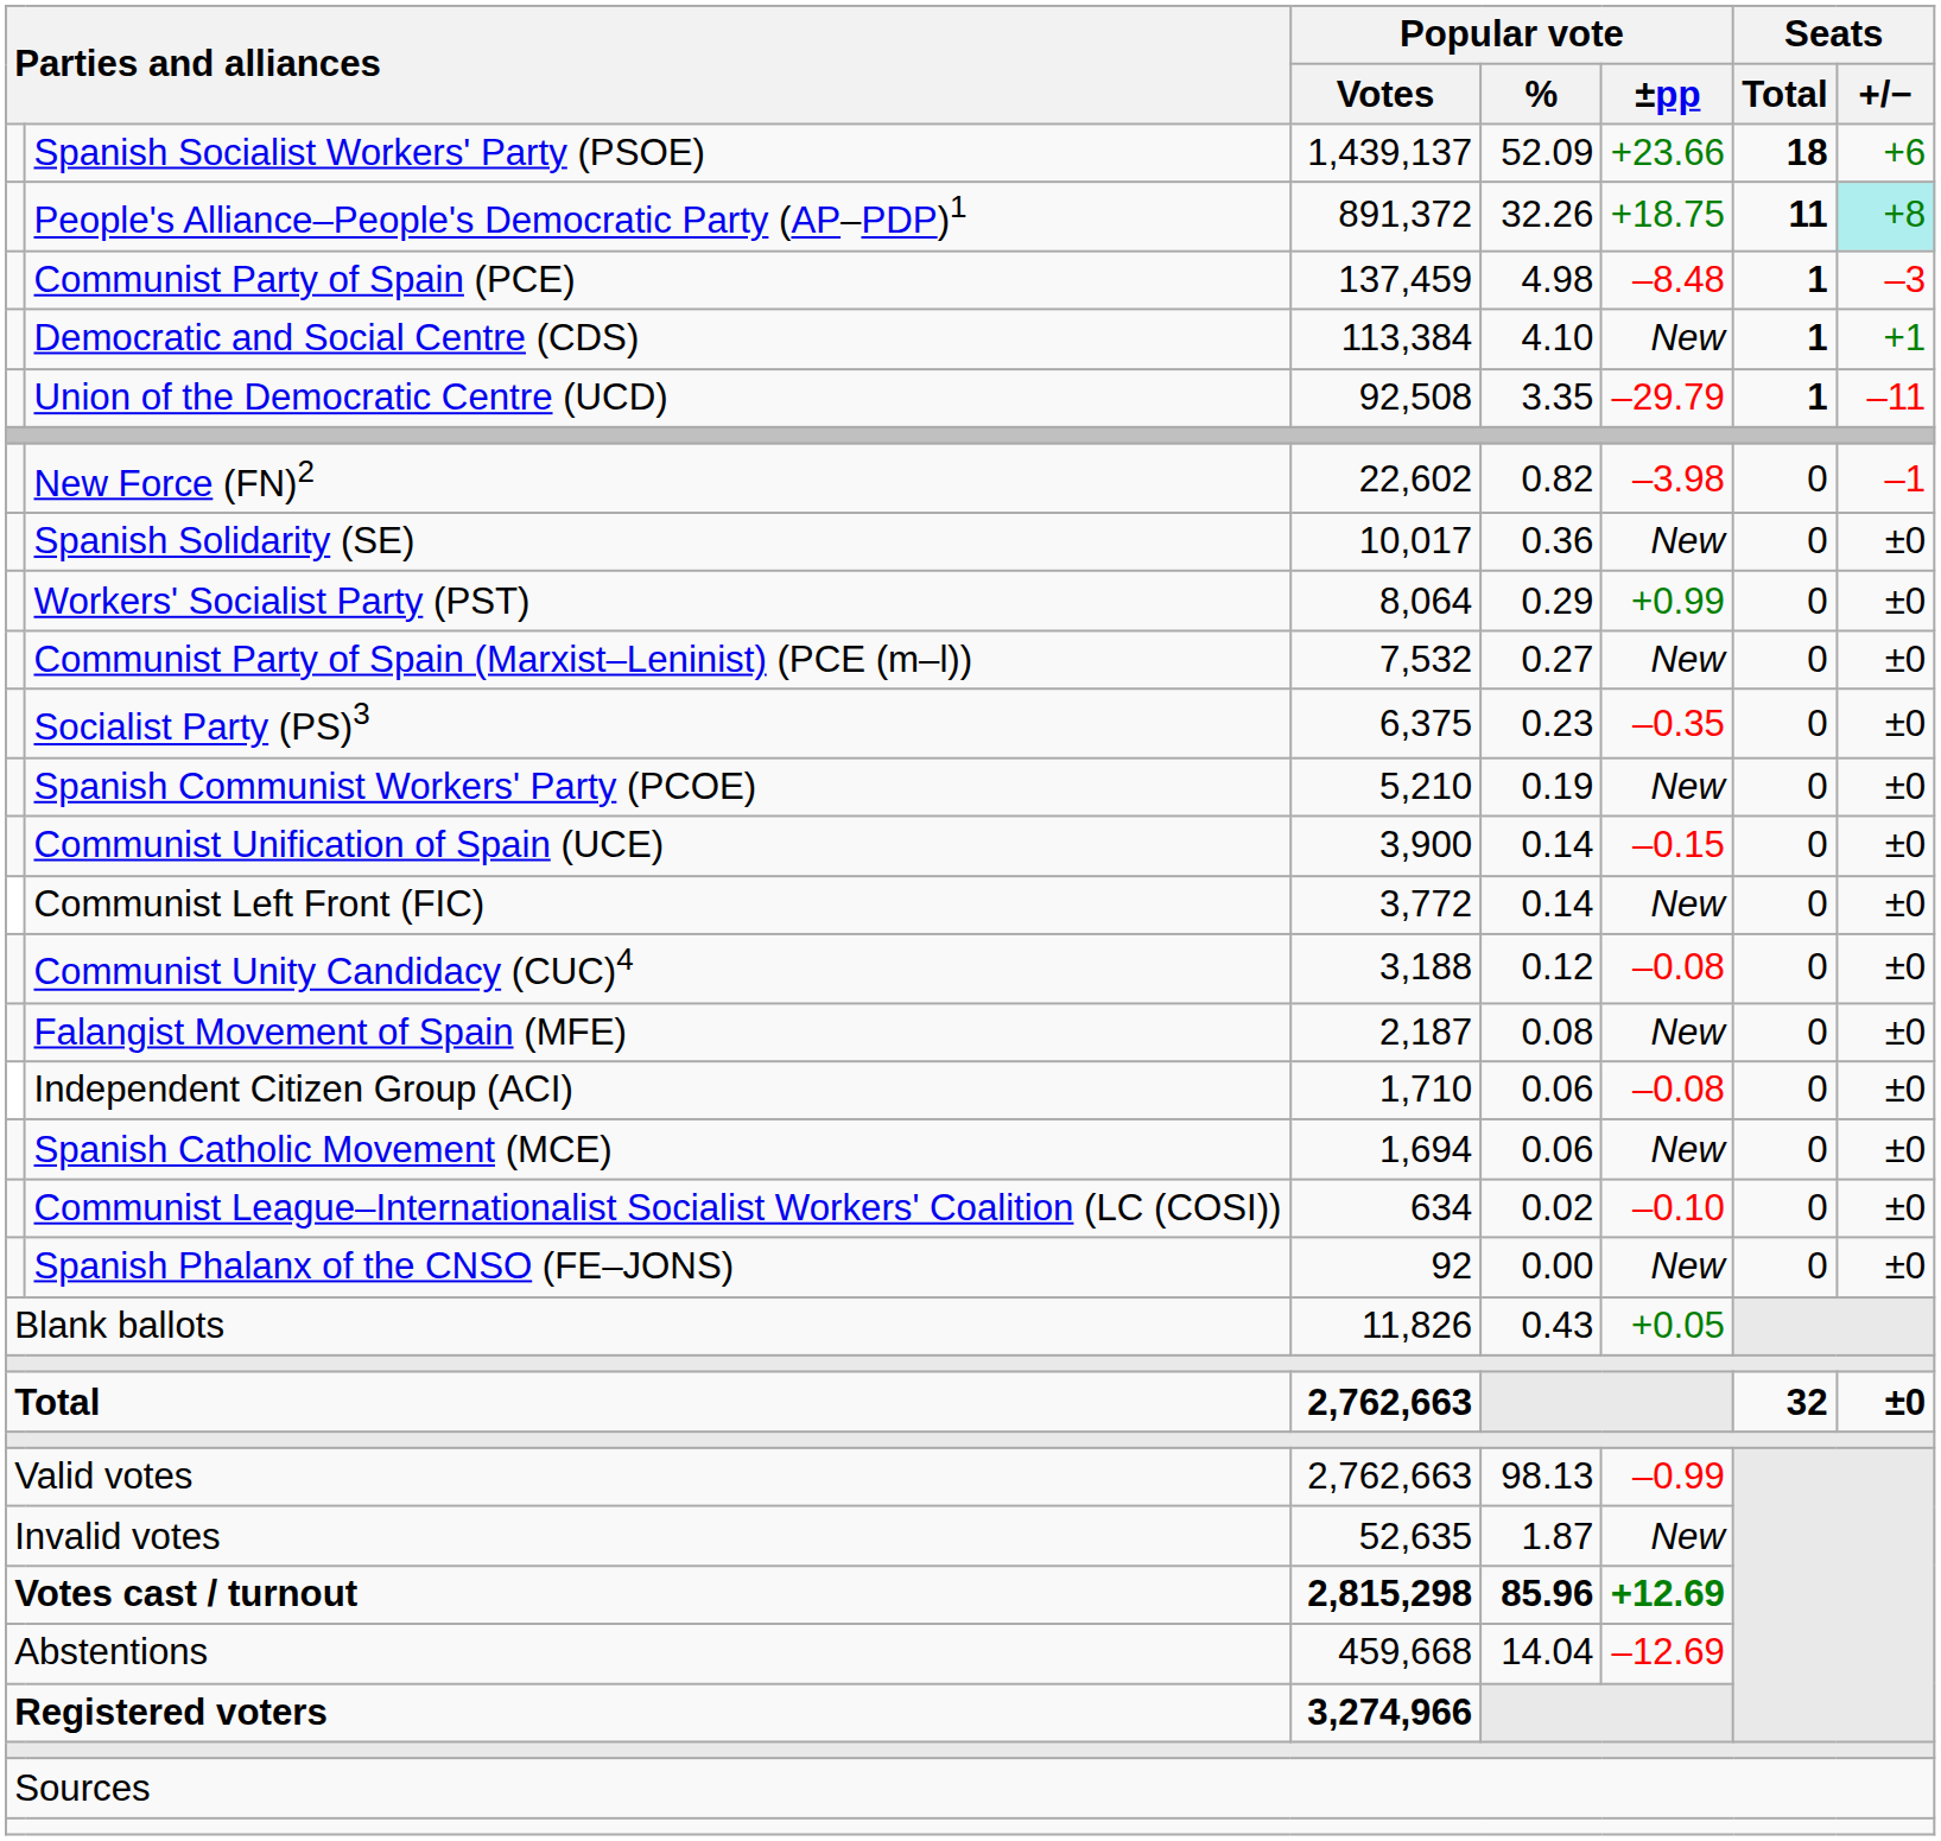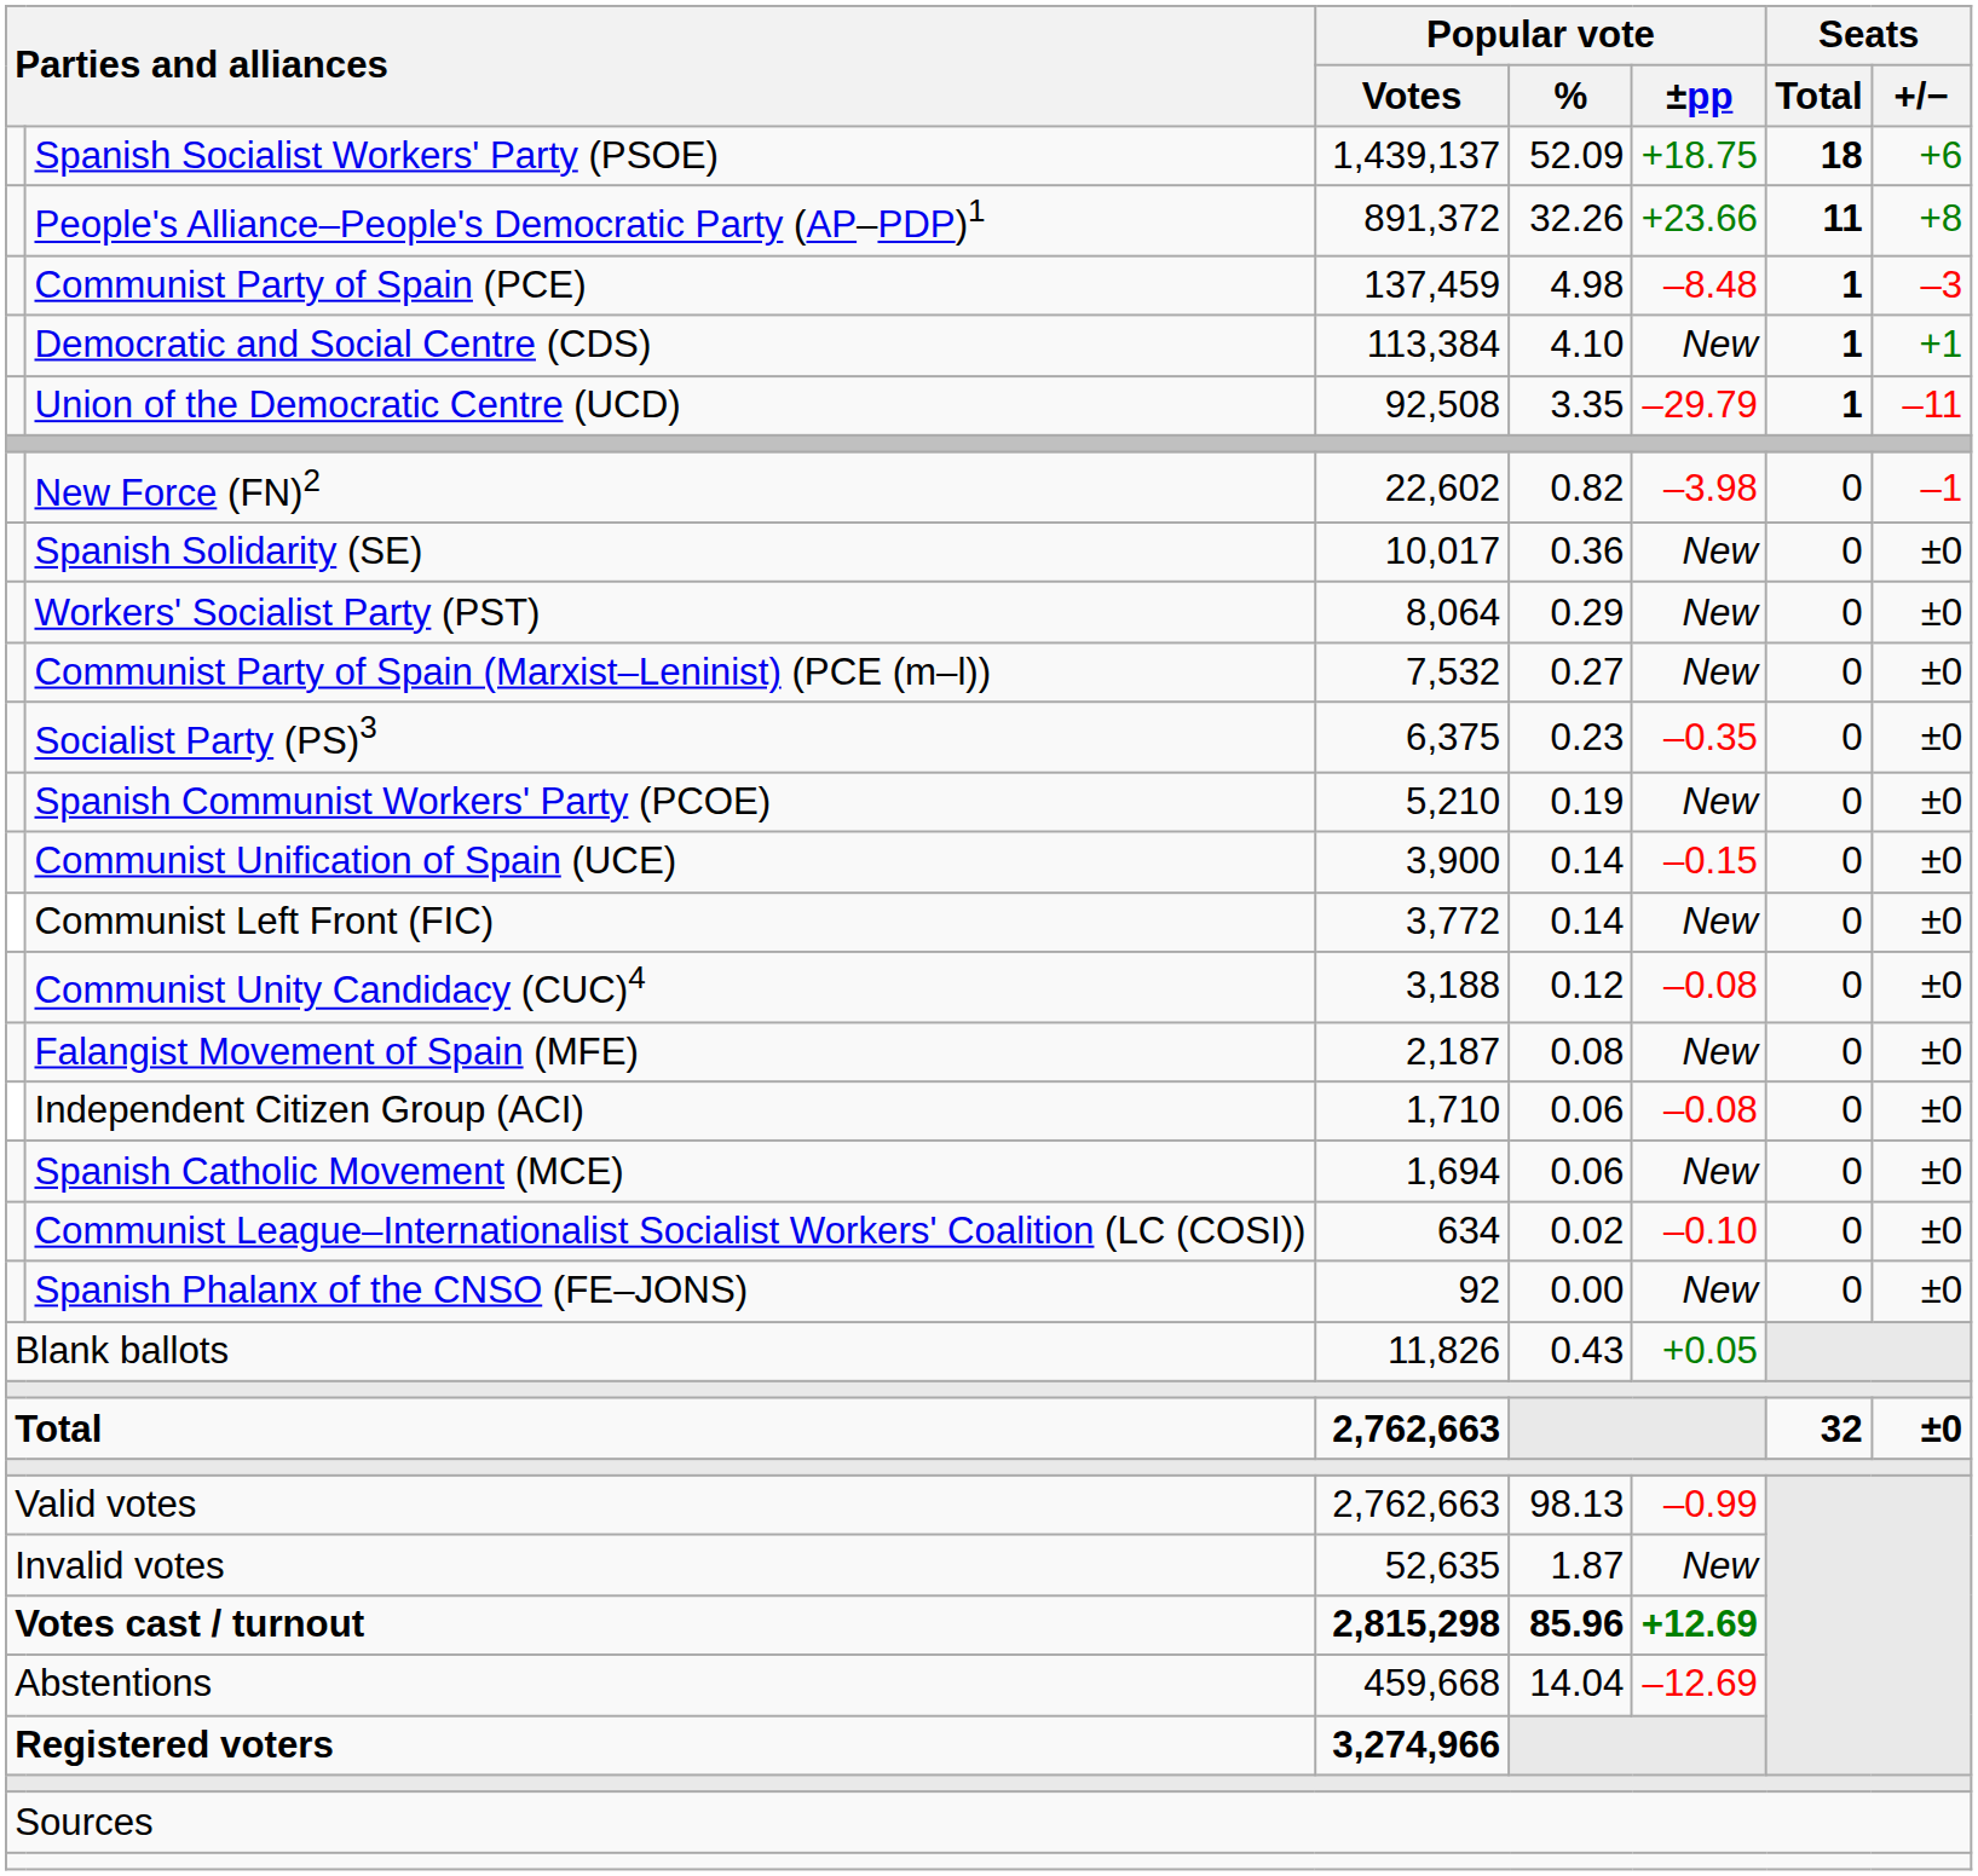Spanish Socialist Workers' Party (PSOE) | Popular vote / ±pp: +23.66 -> +18.75
People's Alliance–People's Democratic Party (AP–PDP)1 | Popular vote / ±pp: +18.75 -> +23.66
People's Alliance–People's Democratic Party (AP–PDP)1 | Seats / +/−: paleturquoise background -> no background
Workers' Socialist Party (PST) | Popular vote / ±pp: +0.99 -> New
